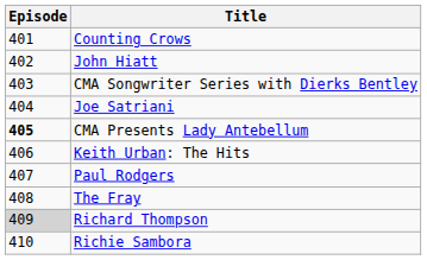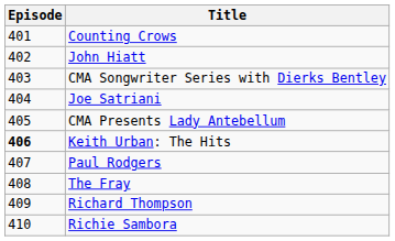CMA Presents Lady Antebellum | Episode: bold -> normal
Keith Urban: The Hits | Episode: normal -> bold
Richard Thompson | Episode: lightgrey background -> no background
